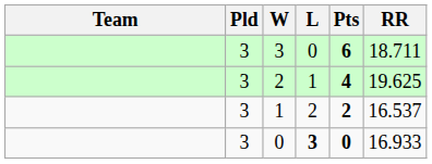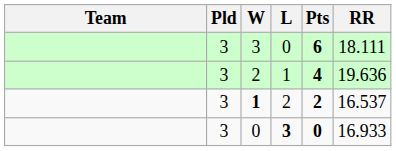row 2 | RR: 18.711 -> 18.111
row 3 | RR: 19.625 -> 19.636
row 4 | W: normal -> bold
